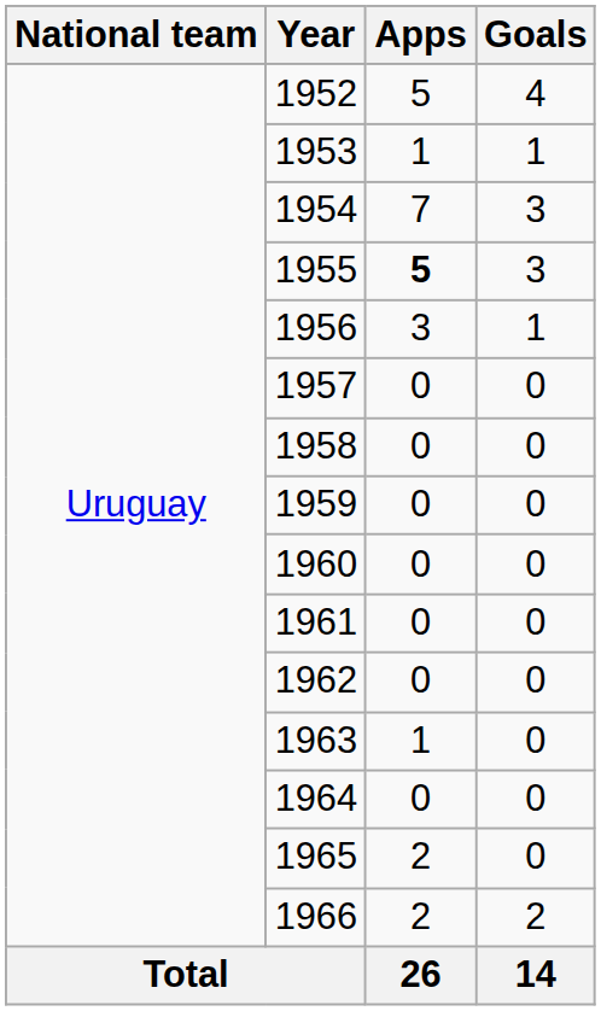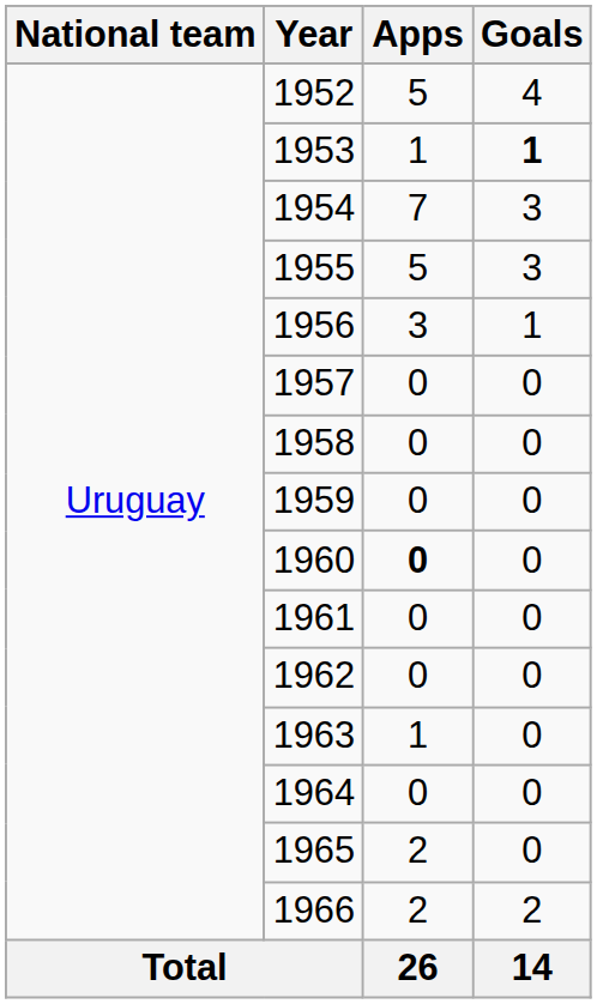1953 | Goals: normal -> bold
1955 | Apps: bold -> normal
1960 | Apps: normal -> bold
